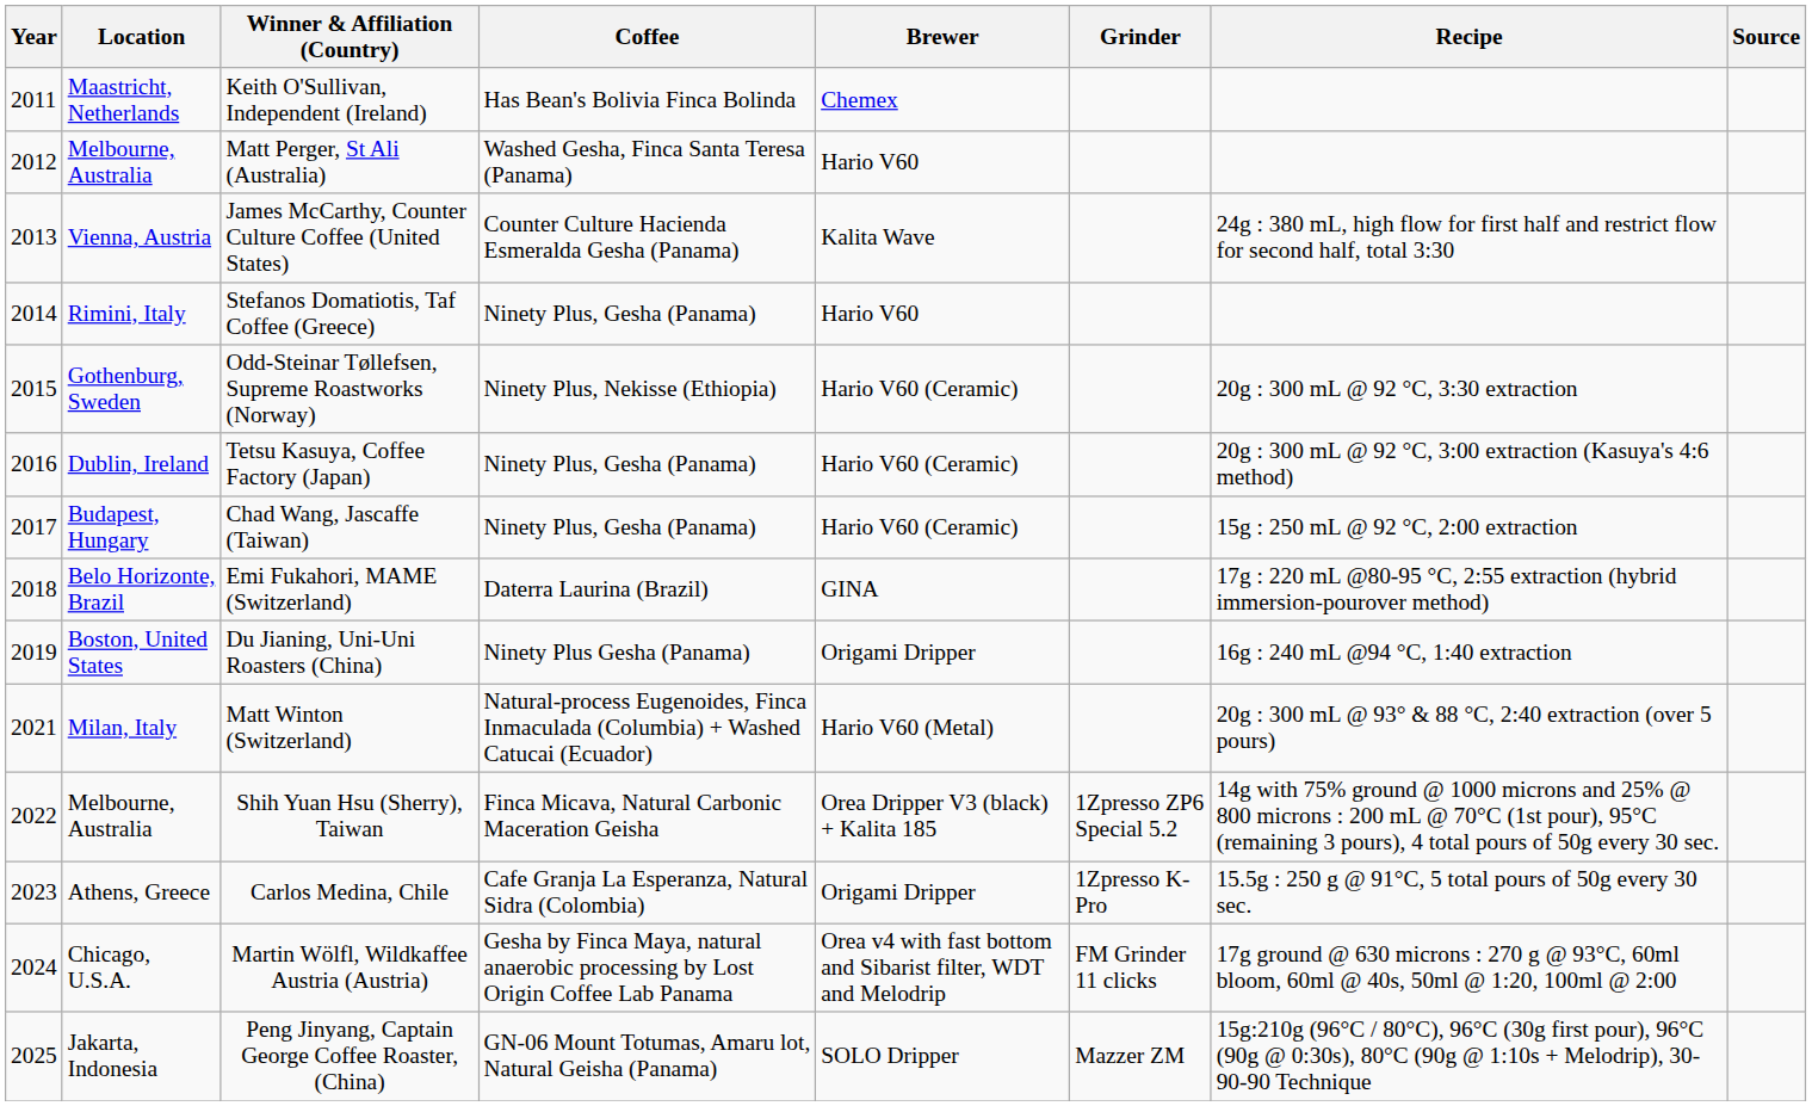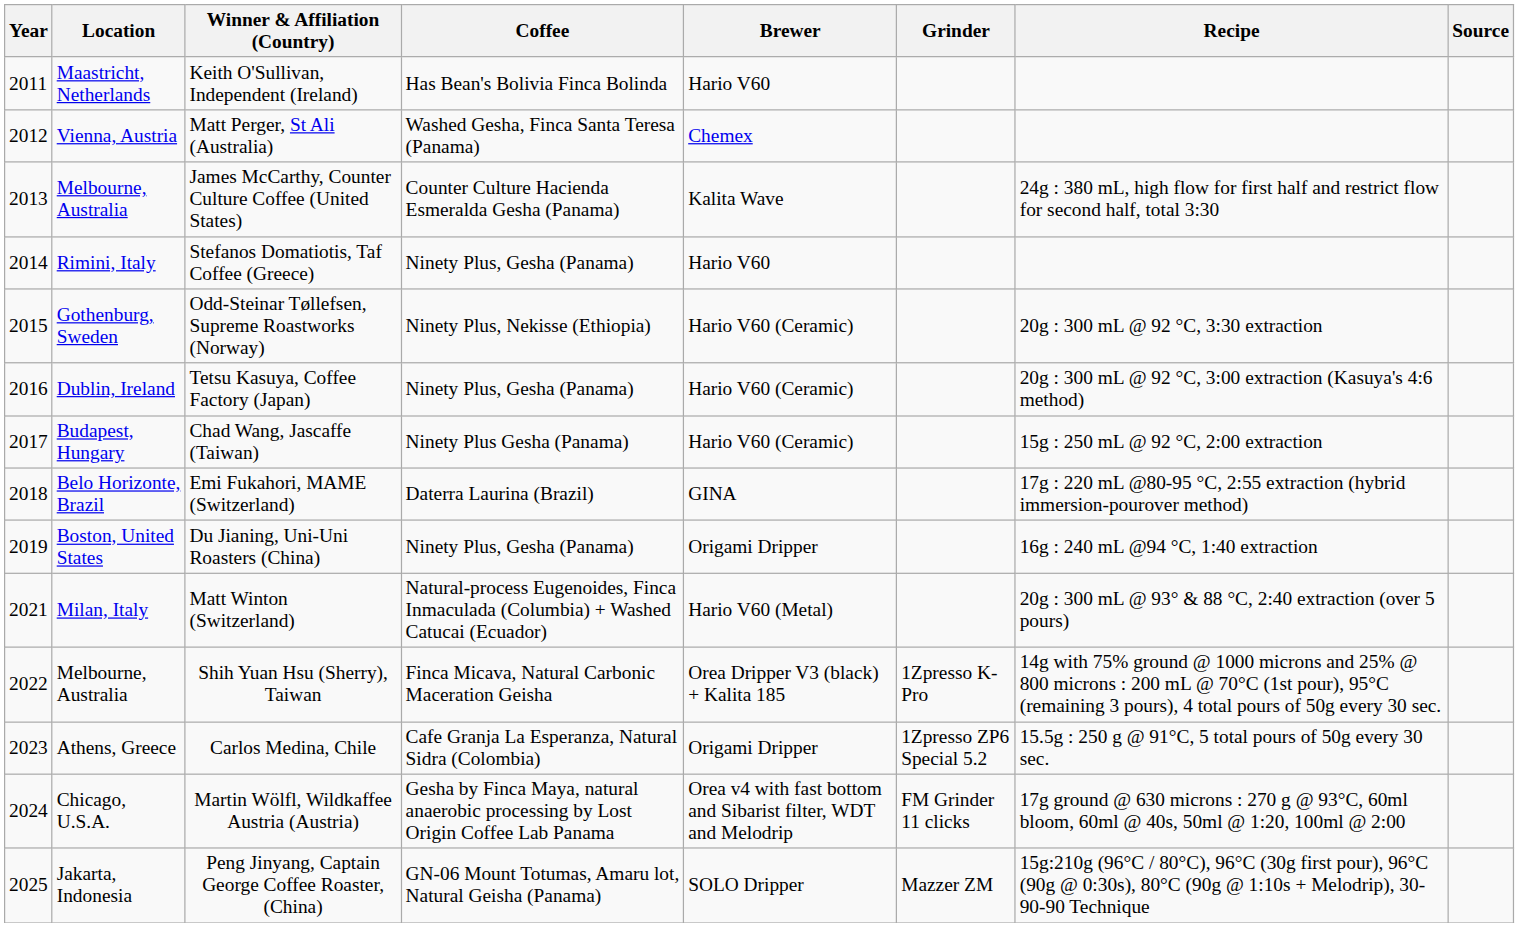Keith O'Sullivan, Independent (Ireland) | Brewer: Chemex -> Hario V60
Matt Perger, St Ali (Australia) | Location: Melbourne, Australia -> Vienna, Austria
Matt Perger, St Ali (Australia) | Brewer: Hario V60 -> Chemex
James McCarthy, Counter Culture Coffee (United States) | Location: Vienna, Austria -> Melbourne, Australia
Chad Wang, Jascaffe (Taiwan) | Coffee: Ninety Plus, Gesha (Panama) -> Ninety Plus Gesha (Panama)
Du Jianing, Uni-Uni Roasters (China) | Coffee: Ninety Plus Gesha (Panama) -> Ninety Plus, Gesha (Panama)
Shih Yuan Hsu (Sherry), Taiwan | Grinder: 1Zpresso ZP6 Special 5.2 -> 1Zpresso K-Pro
Carlos Medina, Chile | Grinder: 1Zpresso K-Pro -> 1Zpresso ZP6 Special 5.2
